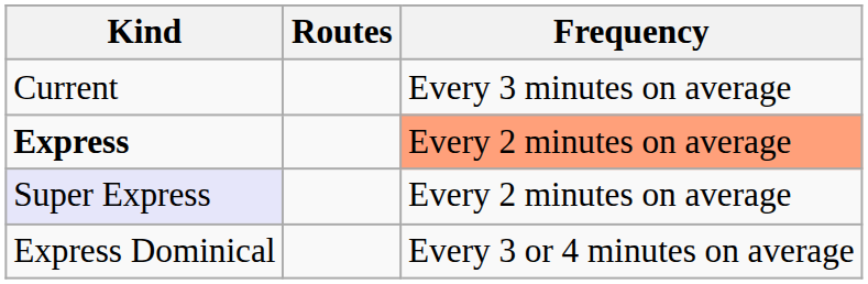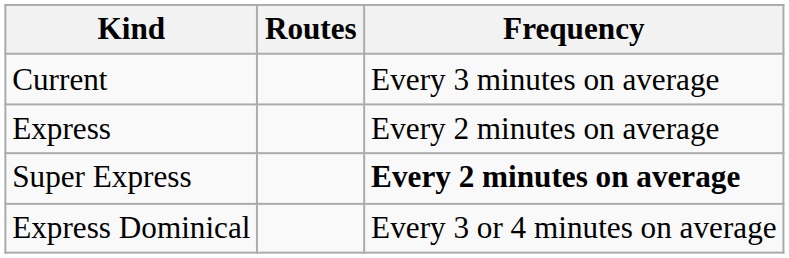row 3 | Kind: bold -> normal
row 3 | Frequency: lightsalmon background -> no background
row 4 | Kind: lavender background -> no background
row 4 | Frequency: normal -> bold
